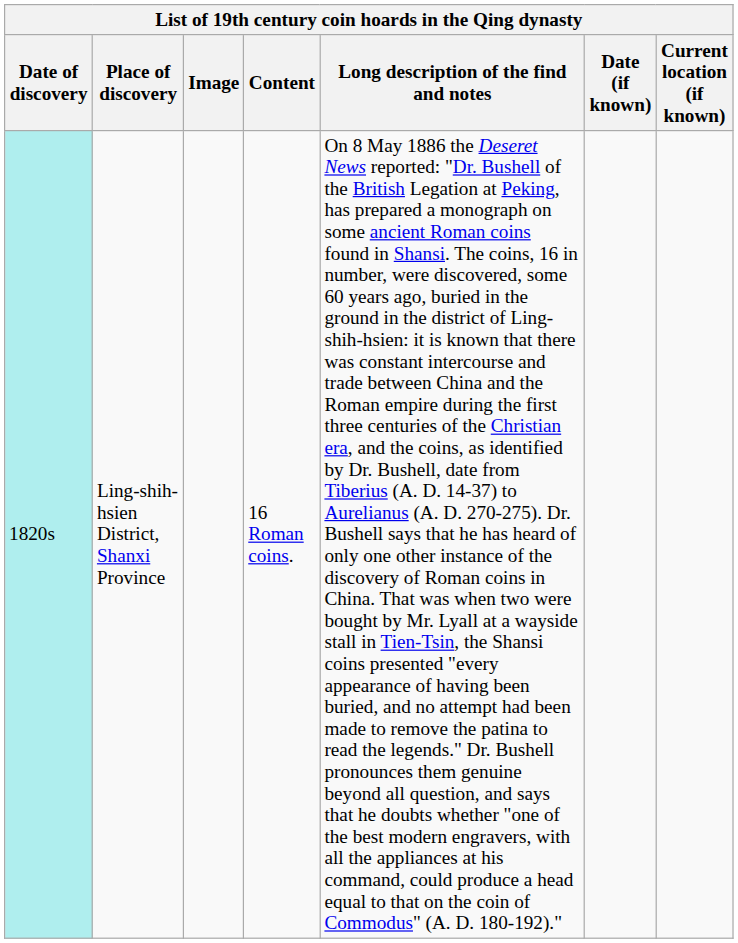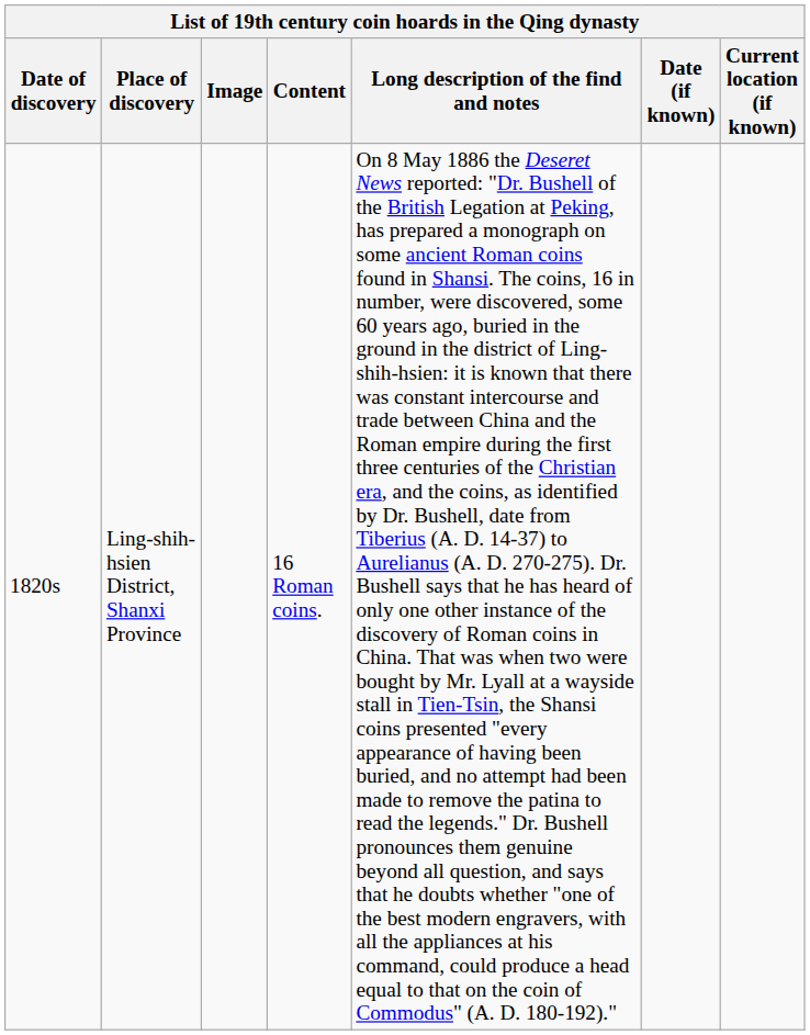Ling-shih-hsien District, Shanxi Province | Date of discovery: paleturquoise background -> no background
